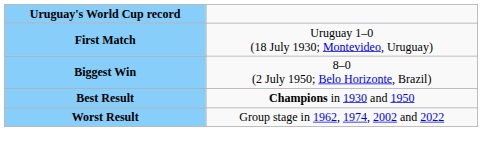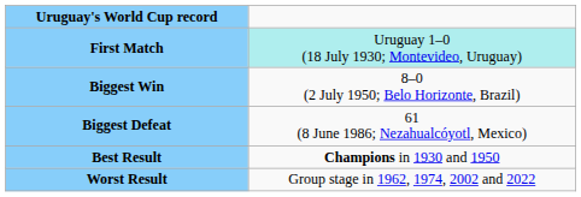First Match | column 2: no background -> paleturquoise background
+ row: Biggest Defeat | 61 (8 June 1986; Nezahualcóyotl, Mexico)
